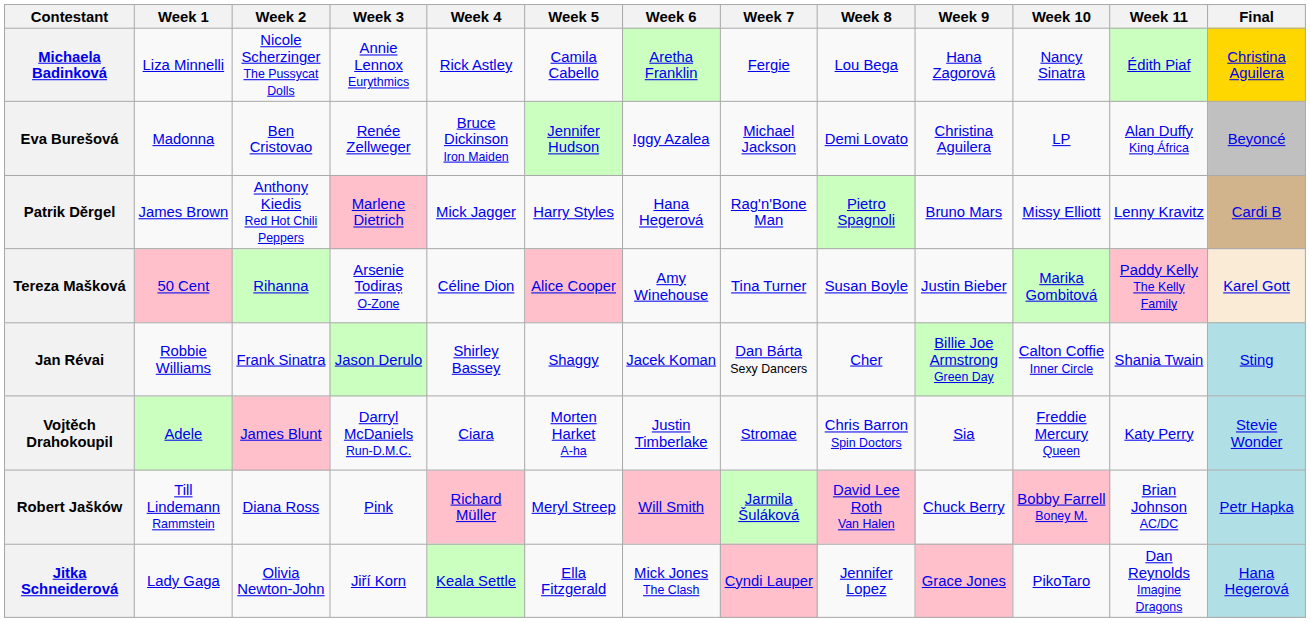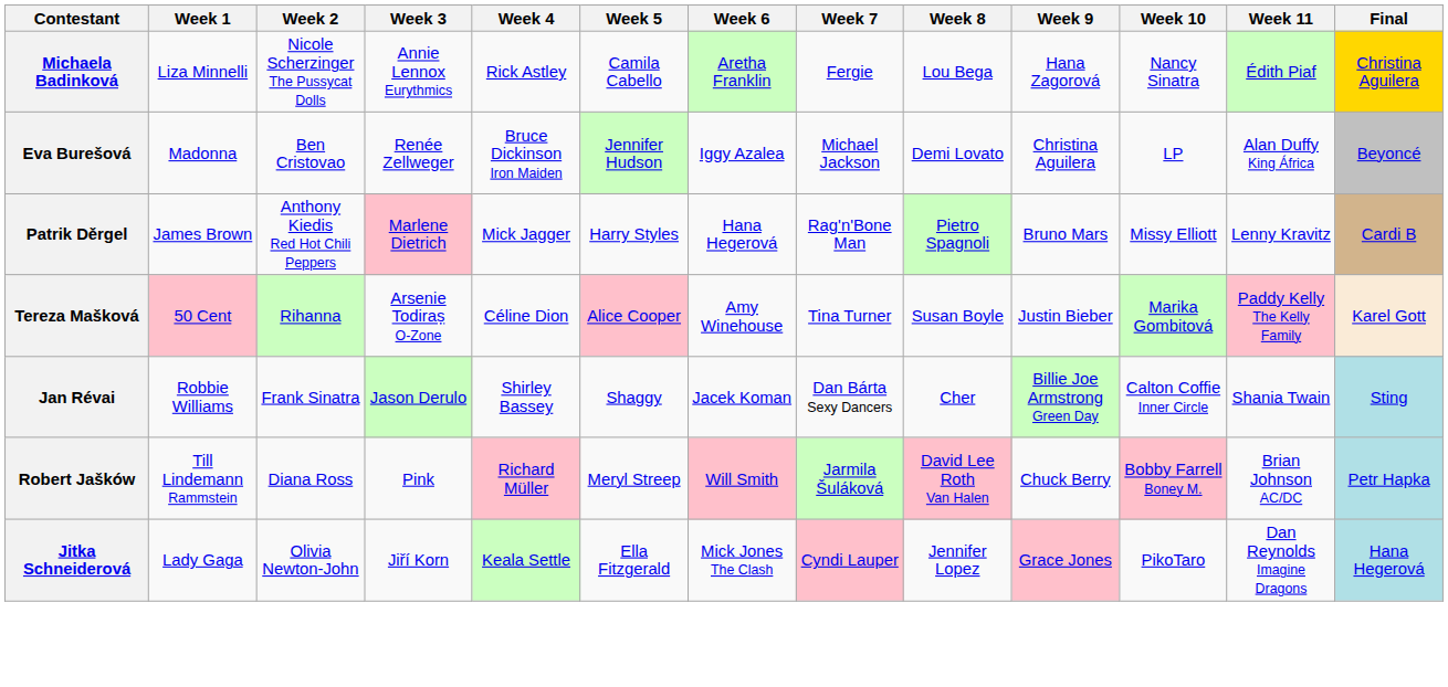- row: Vojtěch Drahokoupil | Adele | James Blunt | Darryl McDaniels Run-D.M.C. | Ciara | Morten Harket A-ha | Justin Timberlake | Stromae | Chris Barron Spin Doctors | Sia | Freddie Mercury Queen | Katy Perry | Stevie Wonder
